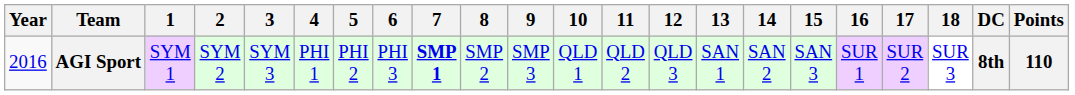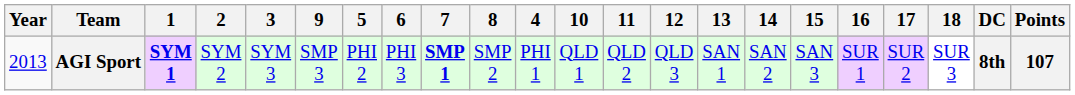columns swapped: 4 <-> 9
AGI Sport | Year: 2016 -> 2013
AGI Sport | 1: normal -> bold
AGI Sport | Points: 110 -> 107
